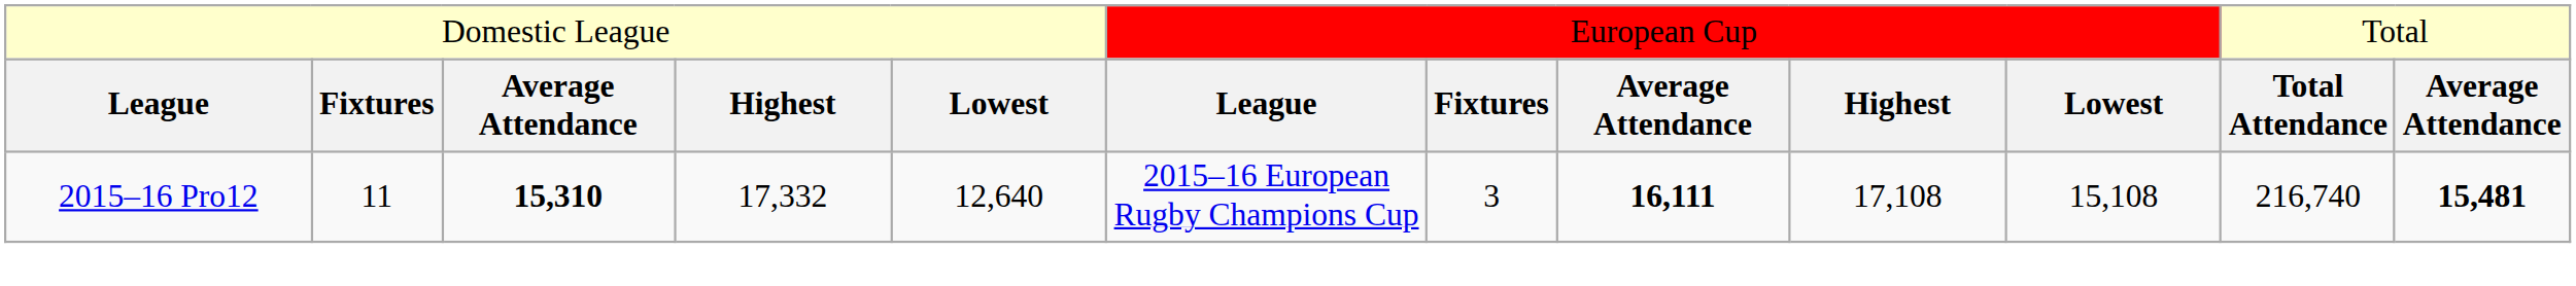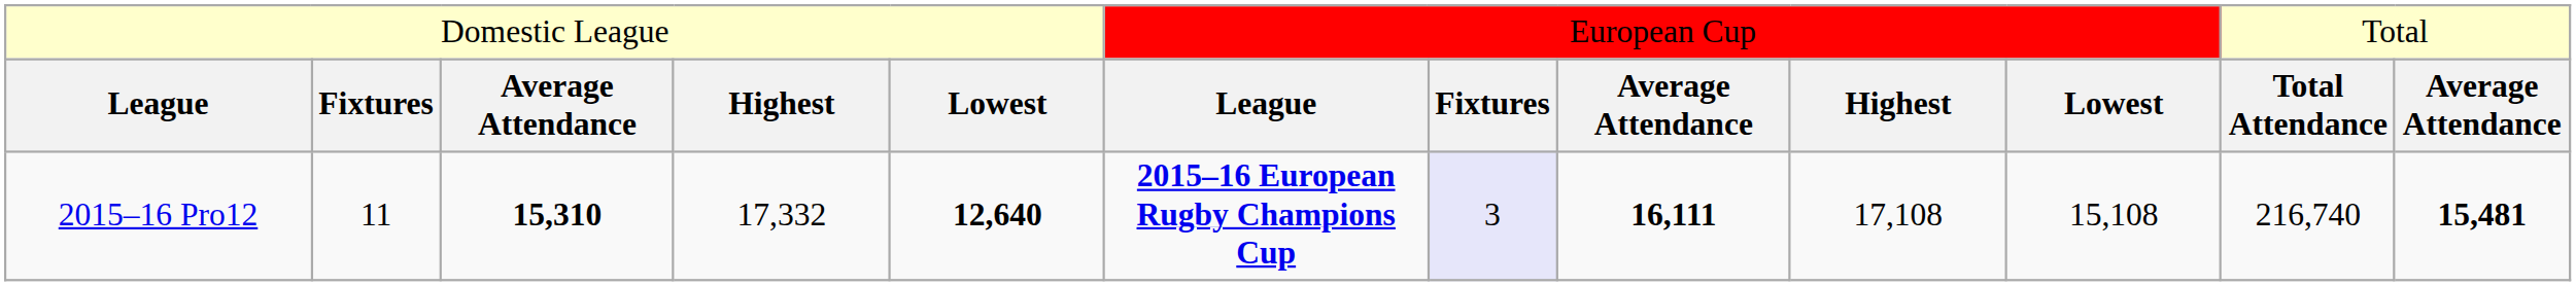2015–16 Pro12 | column 5: normal -> bold
2015–16 Pro12 | column 6: normal -> bold
2015–16 Pro12 | column 7: no background -> lavender background
